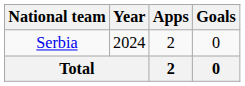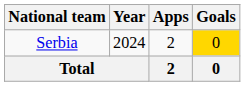Serbia | Goals: no background -> gold background
